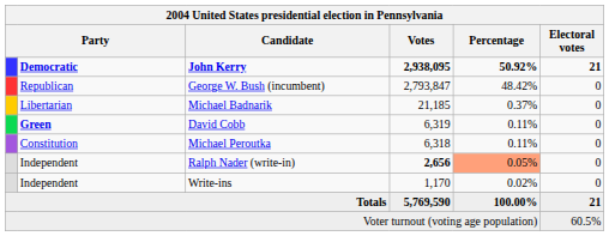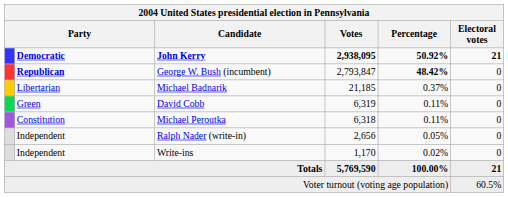George W. Bush (incumbent) | column 2: normal -> bold
George W. Bush (incumbent) | Percentage: normal -> bold
David Cobb | column 2: bold -> normal
Ralph Nader (write-in) | Votes: bold -> normal
Ralph Nader (write-in) | Percentage: lightsalmon background -> no background
